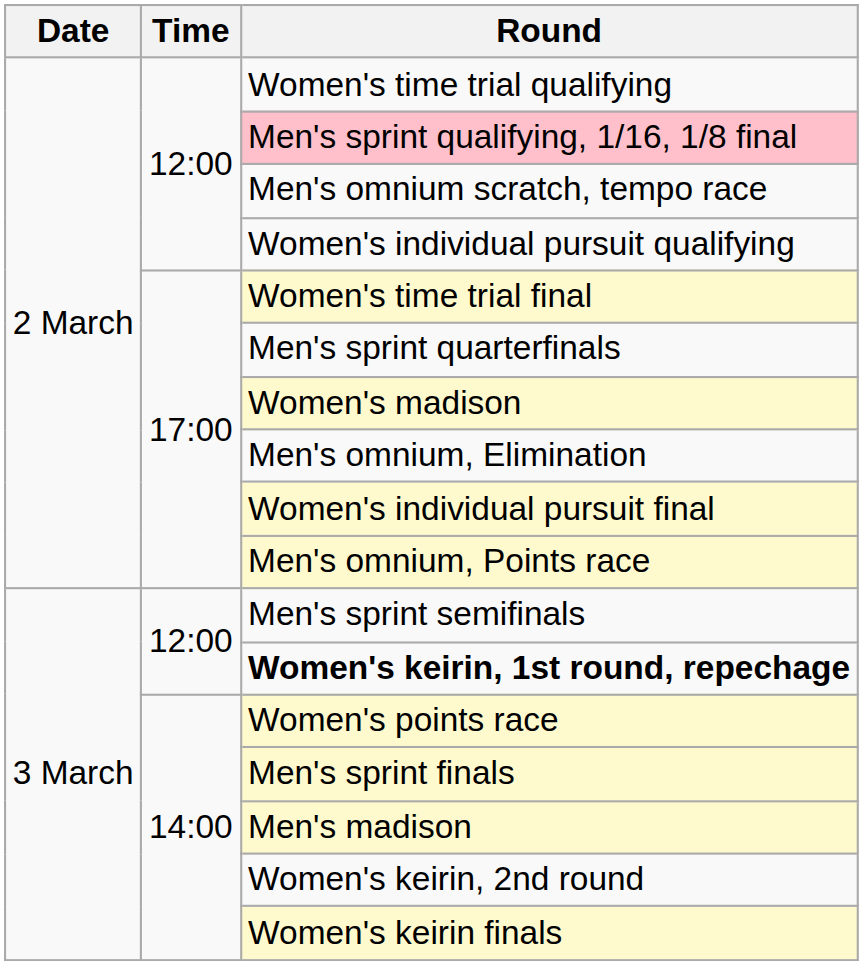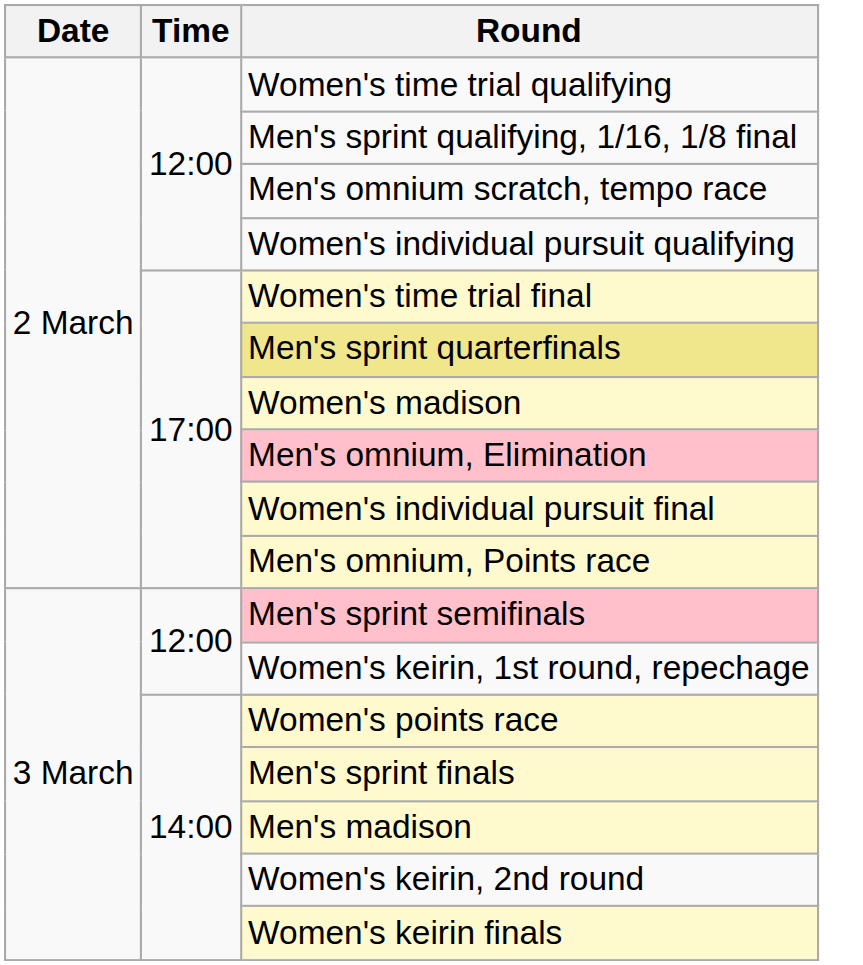Men's sprint qualifying, 1/16, 1/8 final | Round: pink background -> no background
Men's sprint quarterfinals | Round: no background -> khaki background
Men's omnium, Elimination | Round: no background -> pink background
Men's sprint semifinals | Round: no background -> pink background
Women's keirin, 1st round, repechage | Round: bold -> normal
